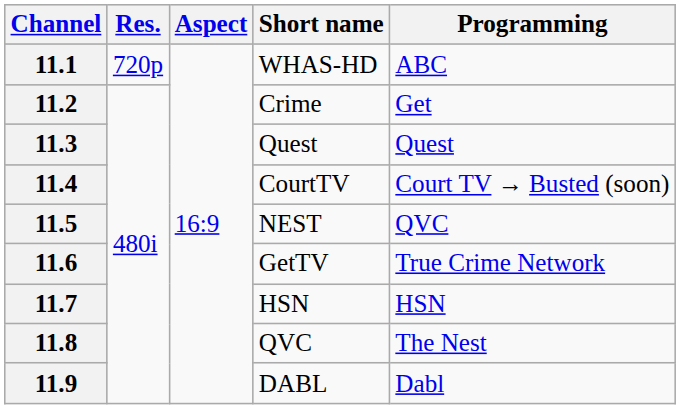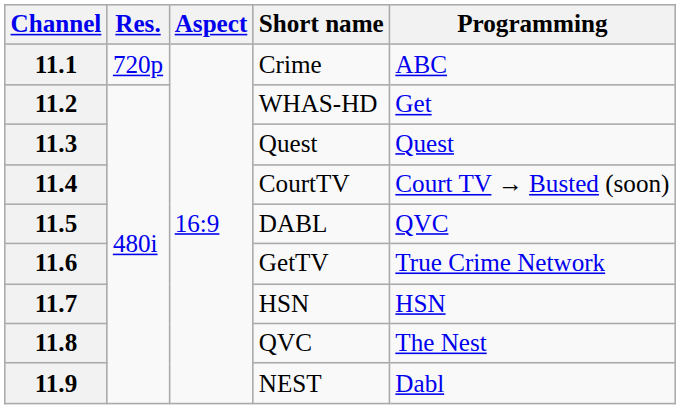11.1 | Short name: WHAS-HD -> Crime
11.2 | Short name: Crime -> WHAS-HD
11.5 | Short name: NEST -> DABL
11.9 | Short name: DABL -> NEST
